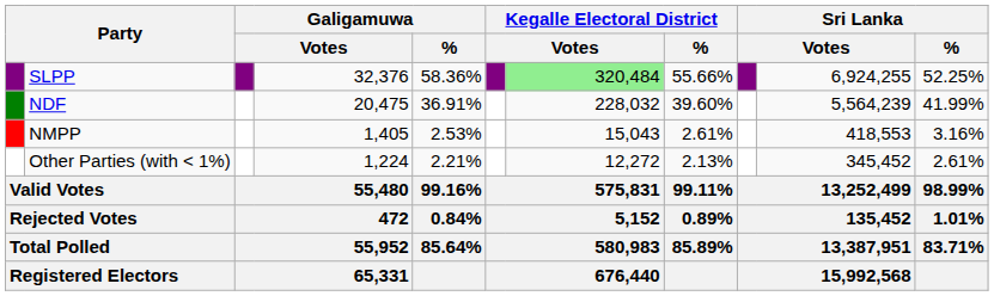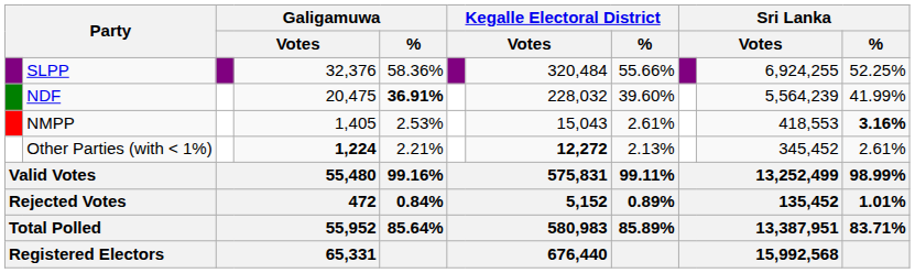SLPP | column 7: lightgreen background -> no background
NDF | Galigamuwa / %: normal -> bold
NMPP | Sri Lanka / %: normal -> bold
Other Parties (with < 1%) | column 4: normal -> bold
Other Parties (with < 1%) | column 7: normal -> bold
